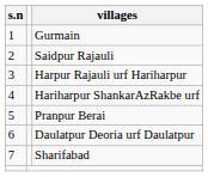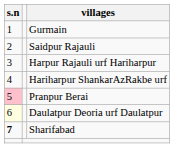Pranpur Berai | s.n: no background -> pink background
Daulatpur Deoria urf Daulatpur | s.n: no background -> lightyellow background
Sharifabad | s.n: normal -> bold
